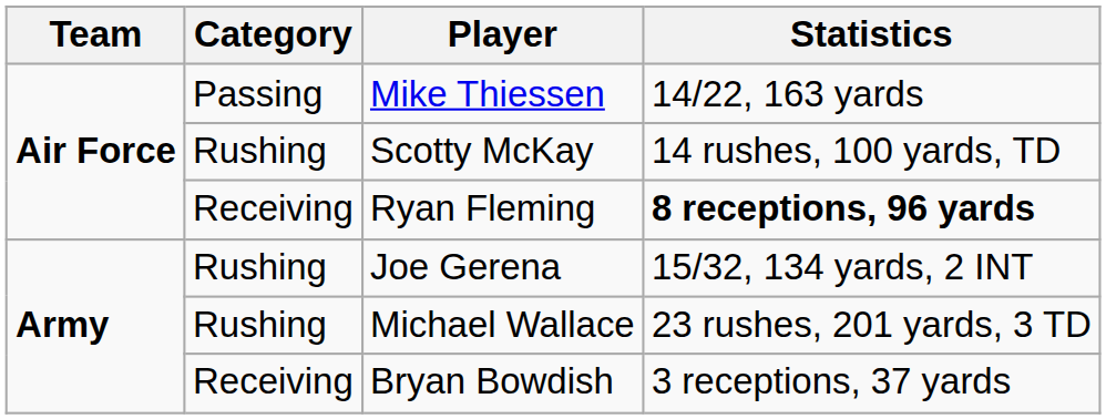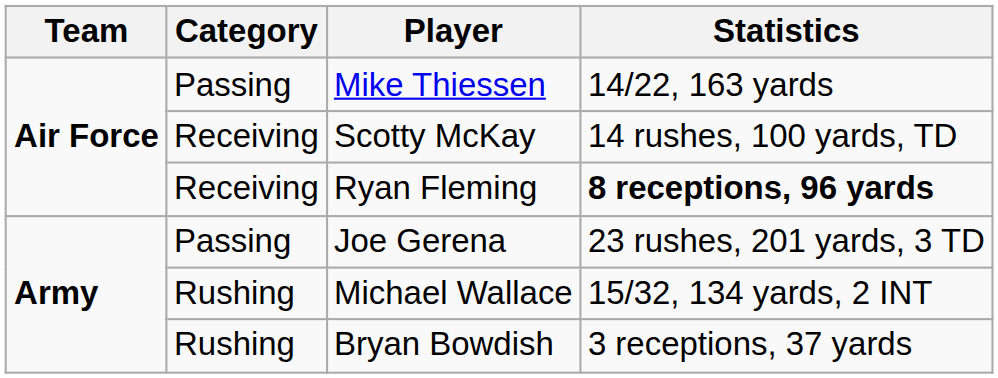Scotty McKay | Category: Rushing -> Receiving
Joe Gerena | Category: Rushing -> Passing
Joe Gerena | Statistics: 15/32, 134 yards, 2 INT -> 23 rushes, 201 yards, 3 TD
Michael Wallace | Statistics: 23 rushes, 201 yards, 3 TD -> 15/32, 134 yards, 2 INT
Bryan Bowdish | Category: Receiving -> Rushing
